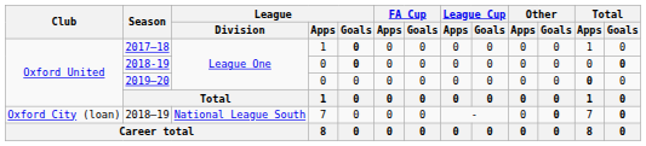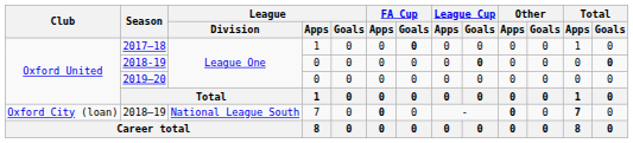2017–18 | League / Goals: bold -> normal
2017–18 | FA Cup / Goals: normal -> bold
2018-19 | League / Goals: bold -> normal
2018-19 | League Cup / Goals: normal -> bold
2019–20 | Total / Apps: bold -> normal
2018–19 | FA Cup / Apps: normal -> bold
2018–19 | Other / Apps: normal -> bold
2018–19 | Other / Goals: bold -> normal
2018–19 | Total / Apps: normal -> bold
2018–19 | Total / Goals: bold -> normal
